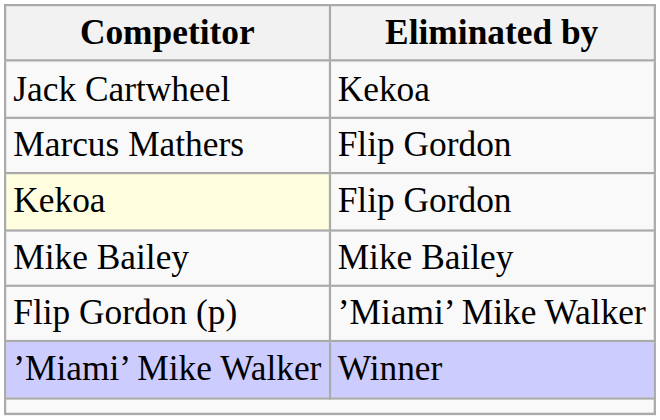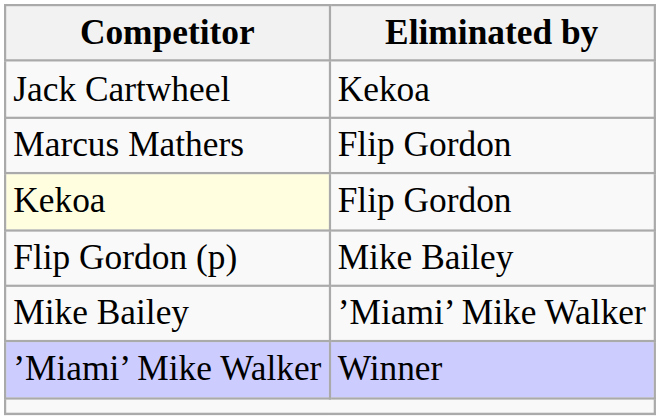row 5 | Competitor: Mike Bailey -> Flip Gordon (p)
row 6 | Competitor: Flip Gordon (p) -> Mike Bailey
